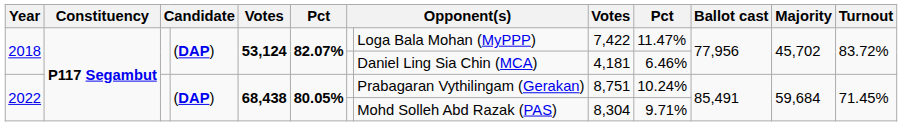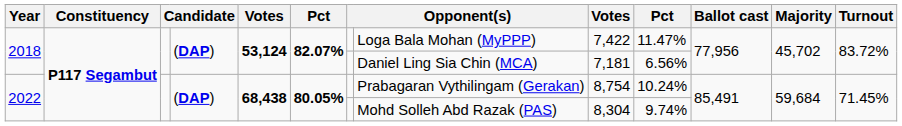row 3 | column 9: 4,181 -> 7,181
row 3 | column 10: 6.46% -> 6.56%
row 4 | column 9: 8,751 -> 8,754
row 5 | column 10: 9.71% -> 9.74%
